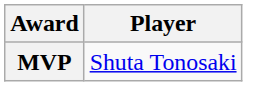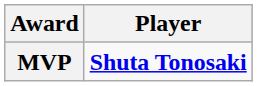MVP | Player: normal -> bold
